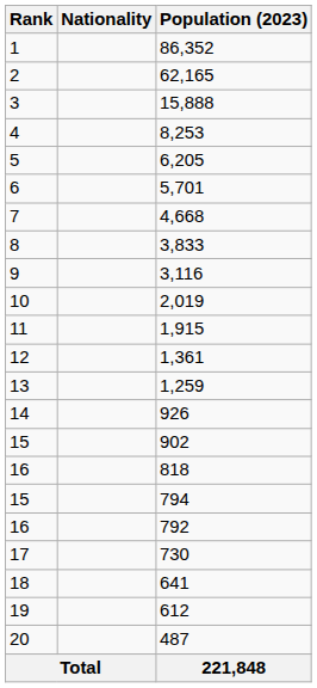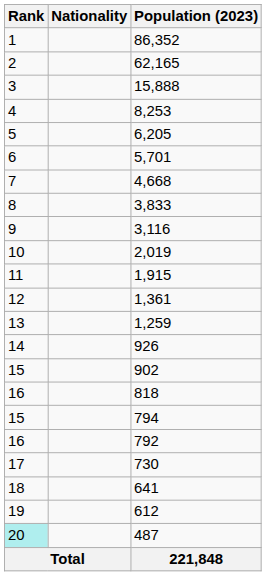487 | Rank: no background -> paleturquoise background
